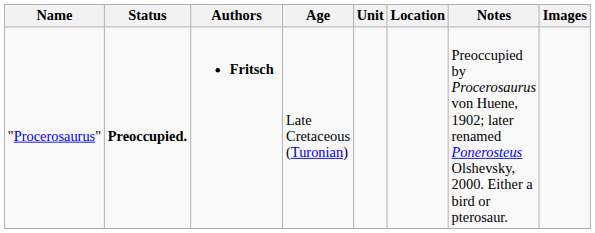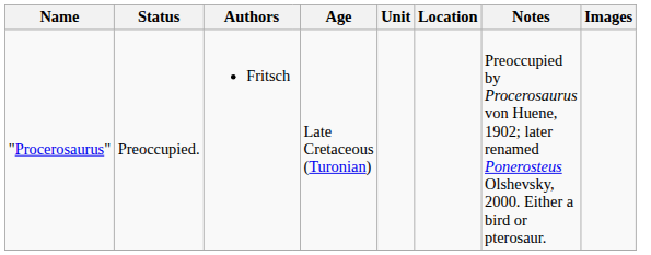"Procerosaurus" | Status: bold -> normal
"Procerosaurus" | column 3: bold -> normal
